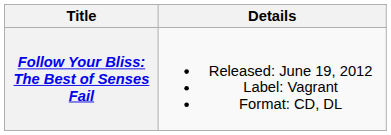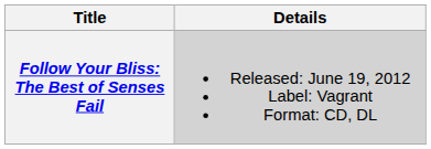Follow Your Bliss: The Best of Senses Fail | Details: no background -> lightgrey background
